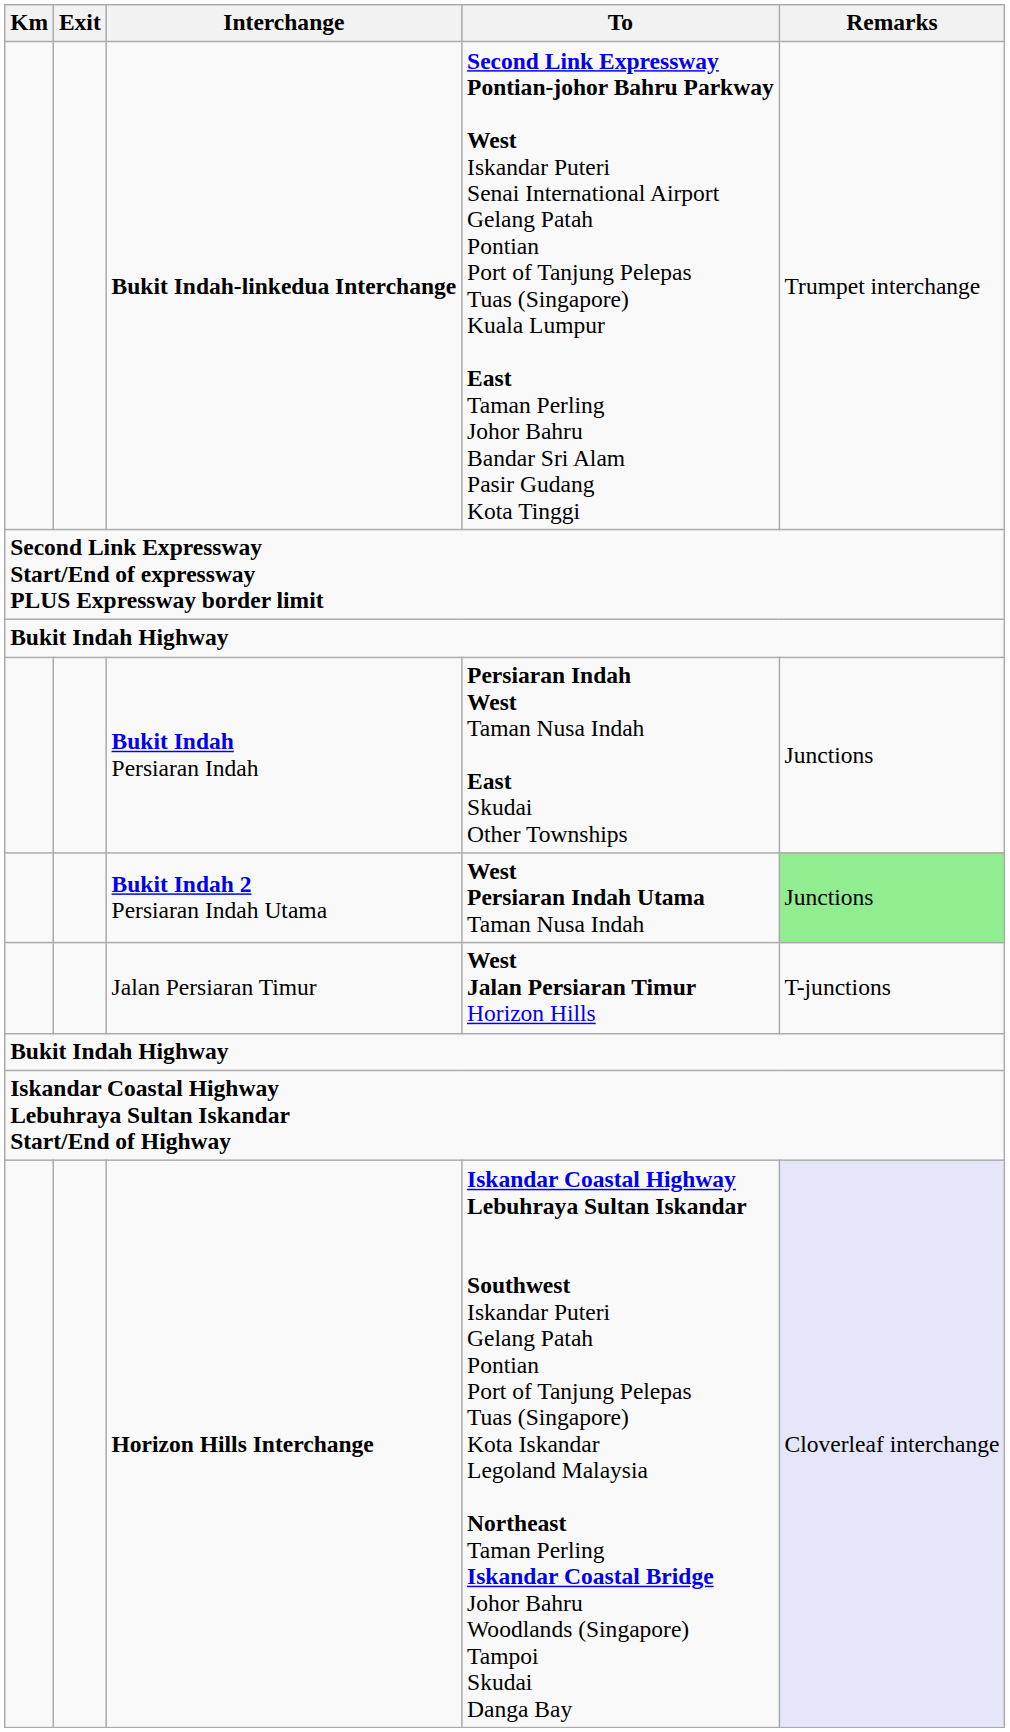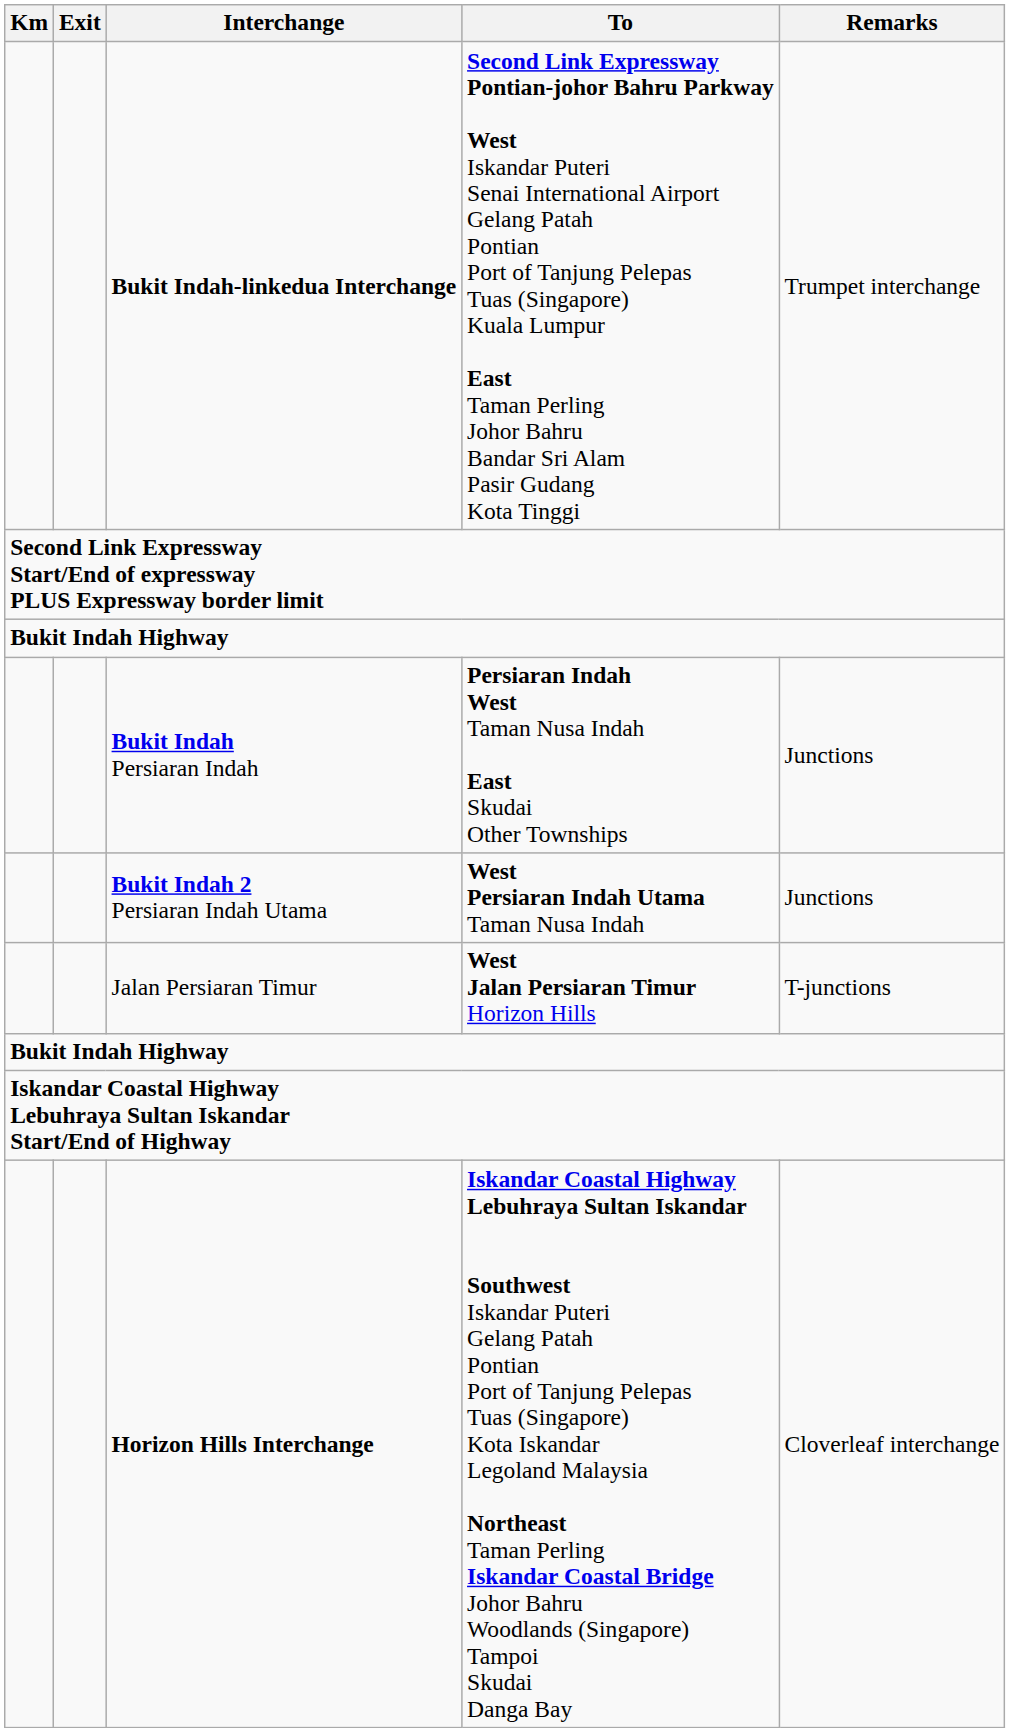Bukit Indah 2 Persiaran Indah Utama | Remarks: lightgreen background -> no background
Horizon Hills Interchange | Remarks: lavender background -> no background
